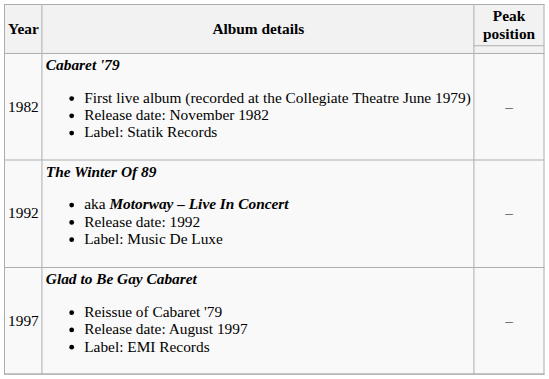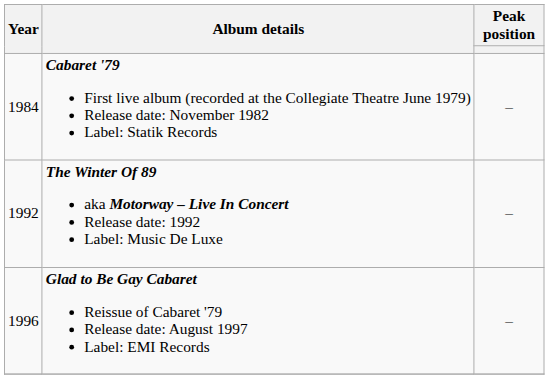row 3 | Year: 1982 -> 1984
row 5 | Year: 1997 -> 1996
